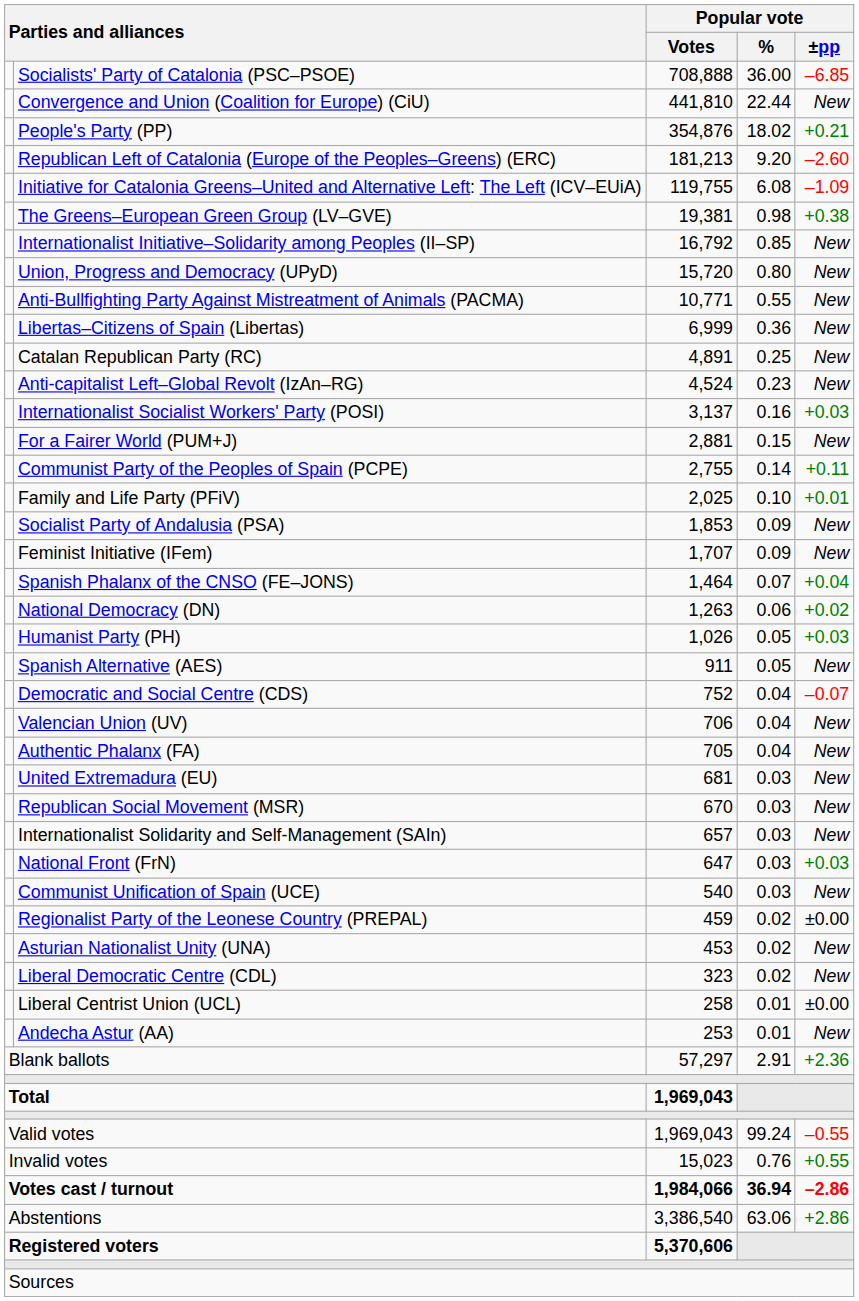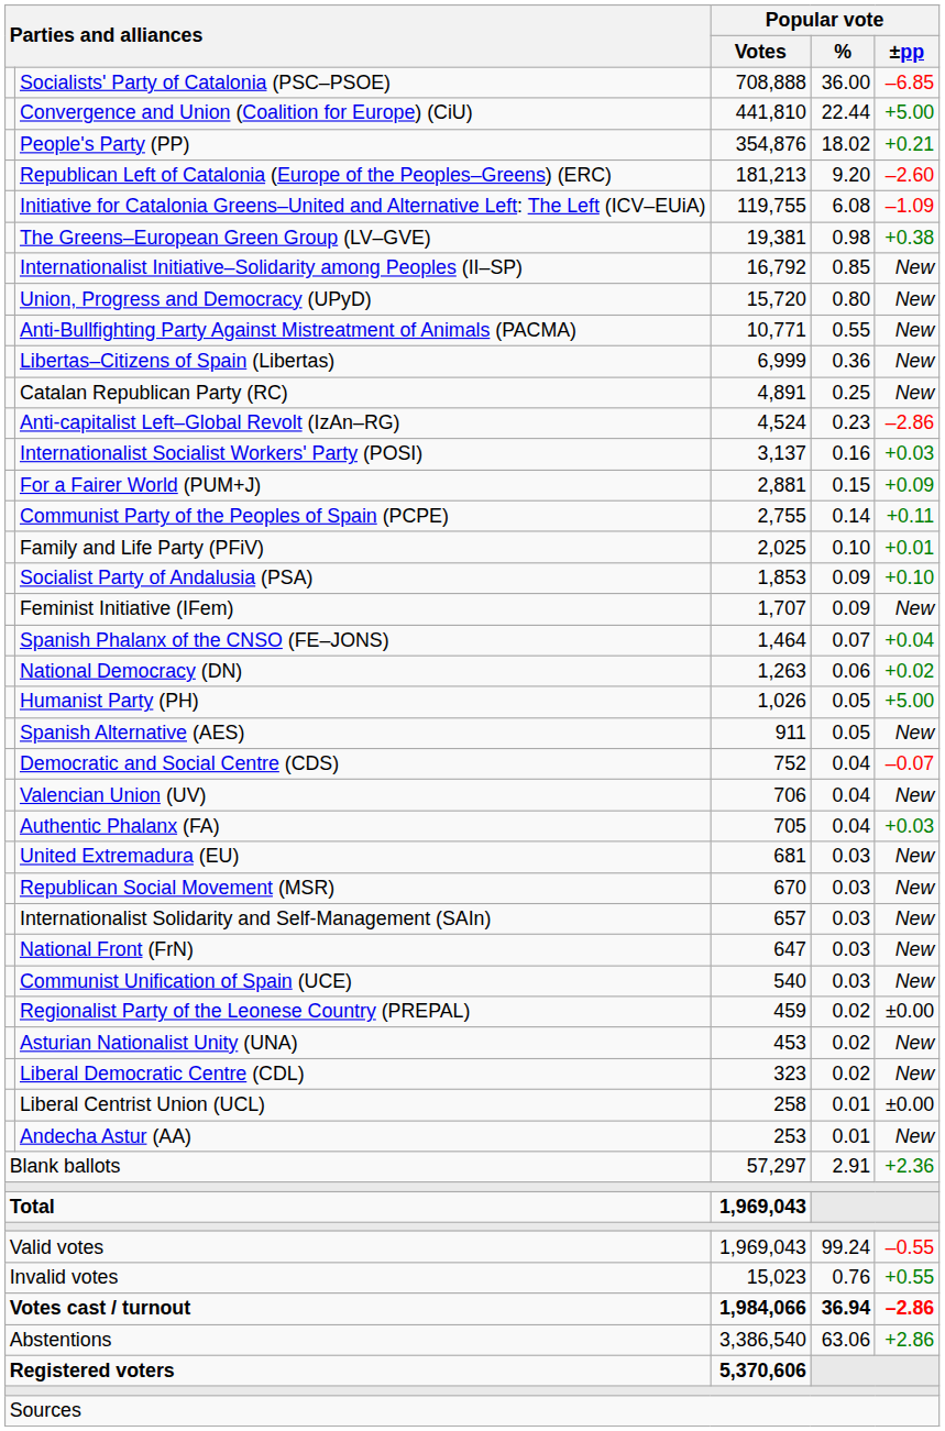Convergence and Union (Coalition for Europe) (CiU) | Popular vote / ±pp: New -> +5.00
Anti-capitalist Left–Global Revolt (IzAn–RG) | Popular vote / ±pp: New -> –2.86
For a Fairer World (PUM+J) | Popular vote / ±pp: New -> +0.09
Socialist Party of Andalusia (PSA) | Popular vote / ±pp: New -> +0.10
Humanist Party (PH) | Popular vote / ±pp: +0.03 -> +5.00
Authentic Phalanx (FA) | Popular vote / ±pp: New -> +0.03
National Front (FrN) | Popular vote / ±pp: +0.03 -> New
